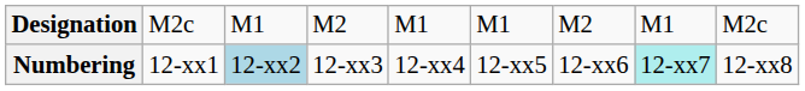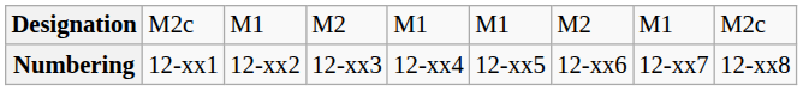Numbering | column 3: lightblue background -> no background
Numbering | column 8: paleturquoise background -> no background
